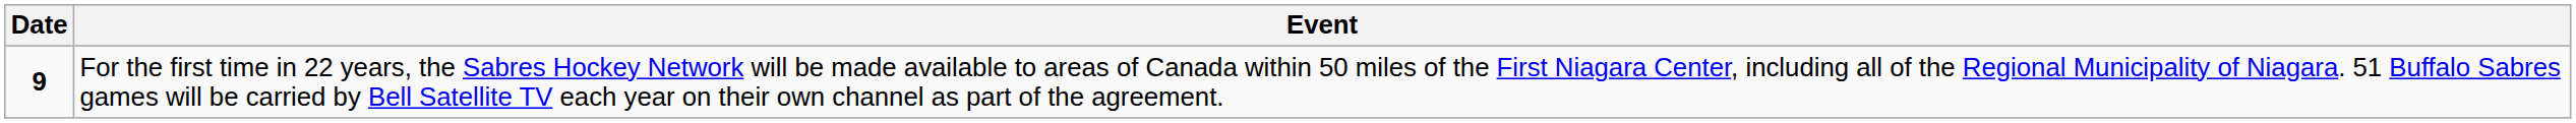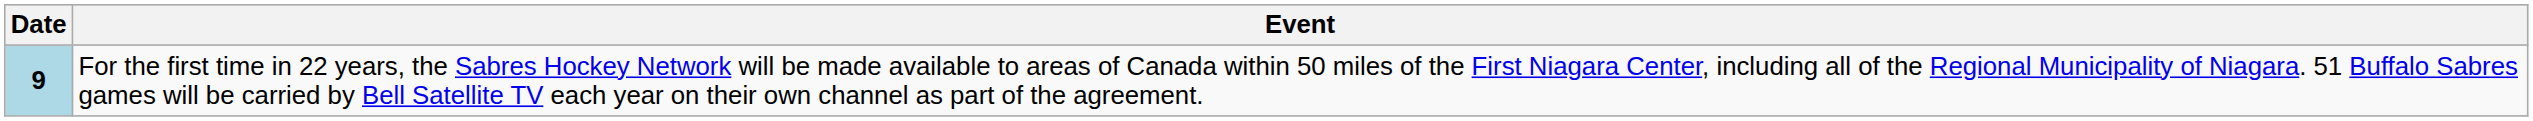row 2 | Date: no background -> lightblue background
